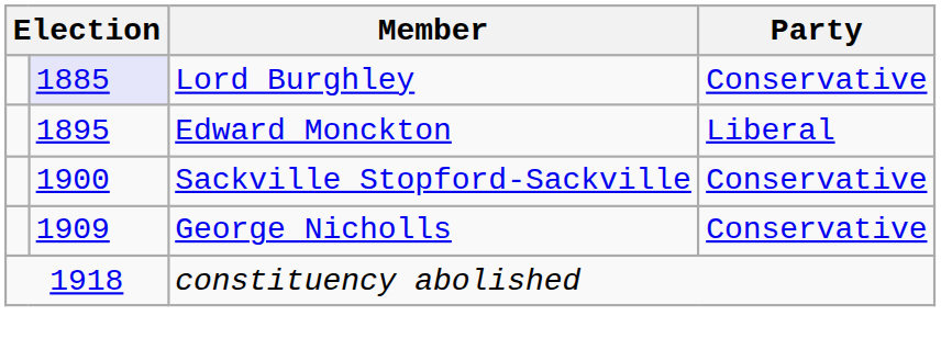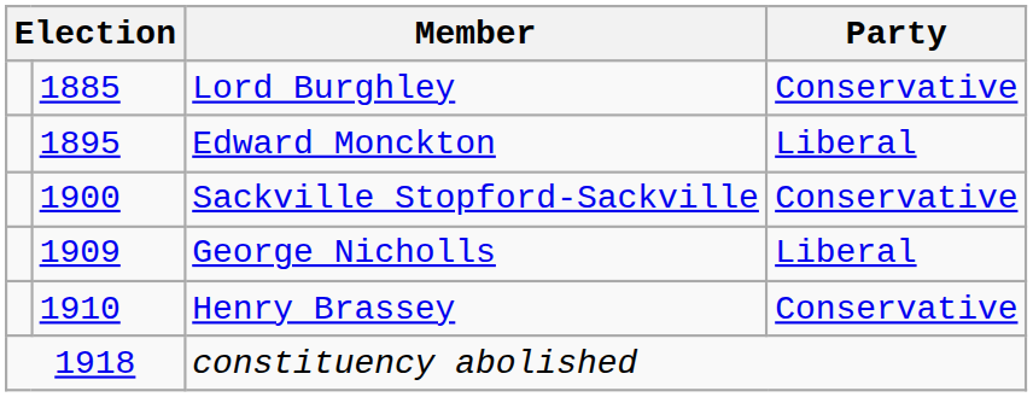Lord Burghley | column 2: lavender background -> no background
George Nicholls | Party: Conservative -> Liberal
+ row: 1910 | Henry Brassey | Conservative
